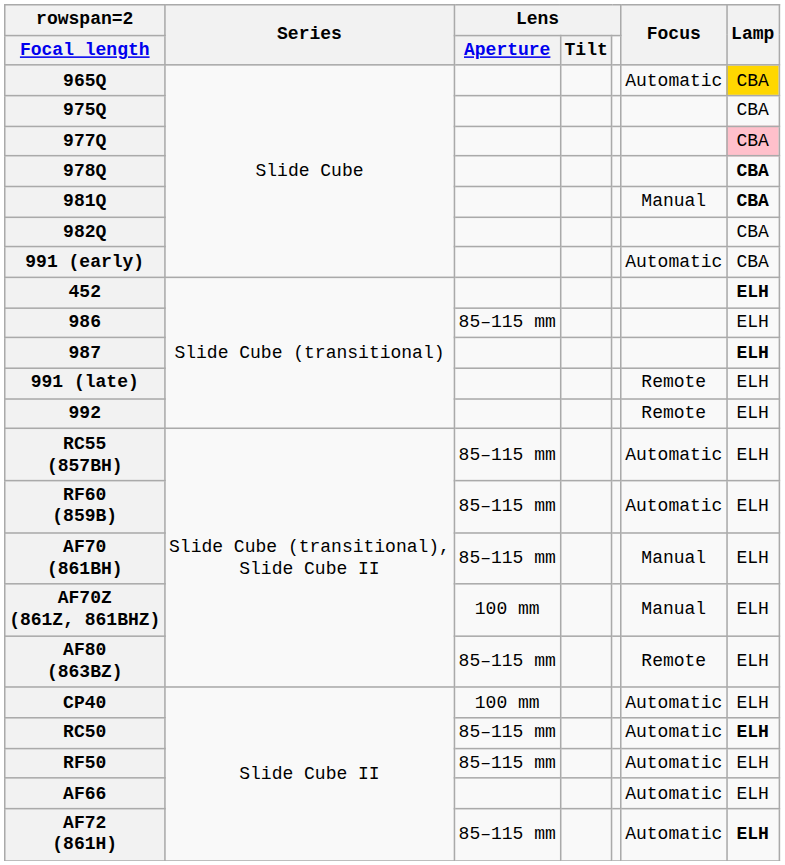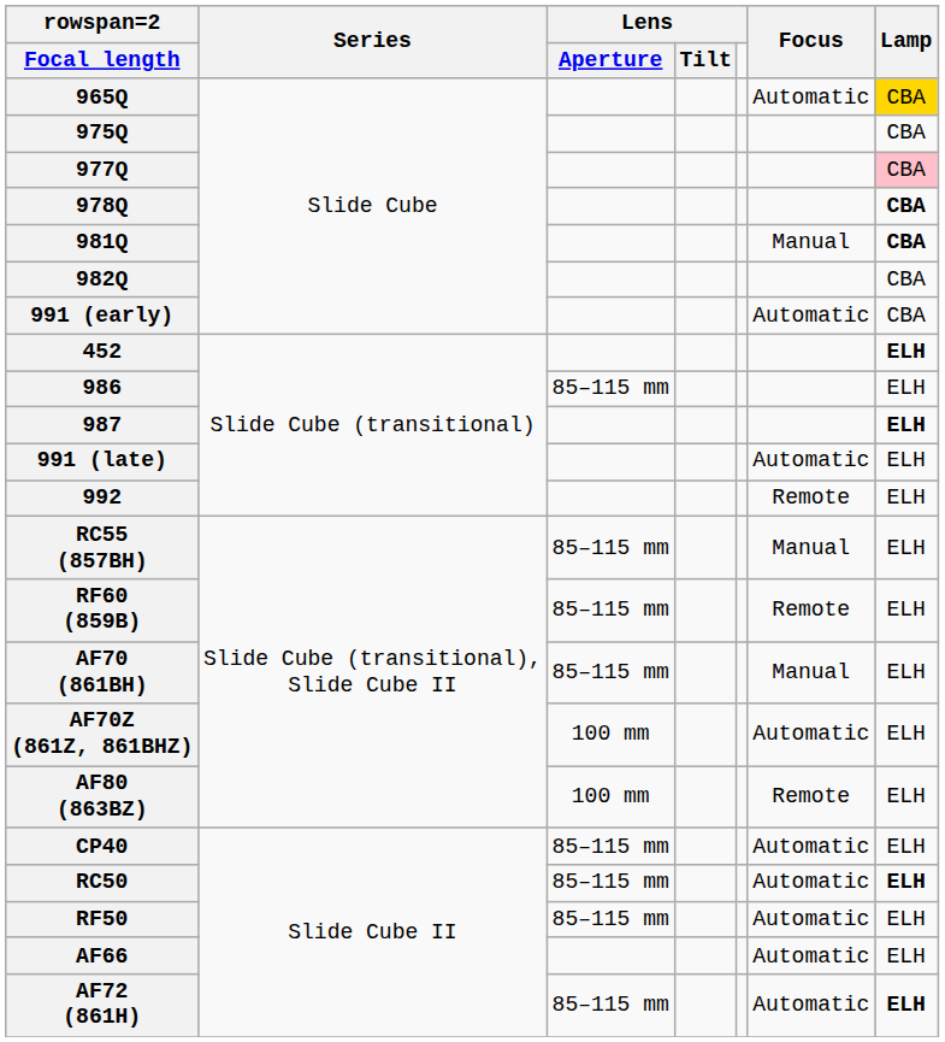991 (late) | Focus: Remote -> Automatic
RC55 (857BH) | Focus: Automatic -> Manual
RF60 (859B) | Focus: Automatic -> Remote
AF70Z (861Z, 861BHZ) | Focus: Manual -> Automatic
AF80 (863BZ) | Lens / Aperture: 85–115 mm -> 100 mm
CP40 | Lens / Aperture: 100 mm -> 85–115 mm
